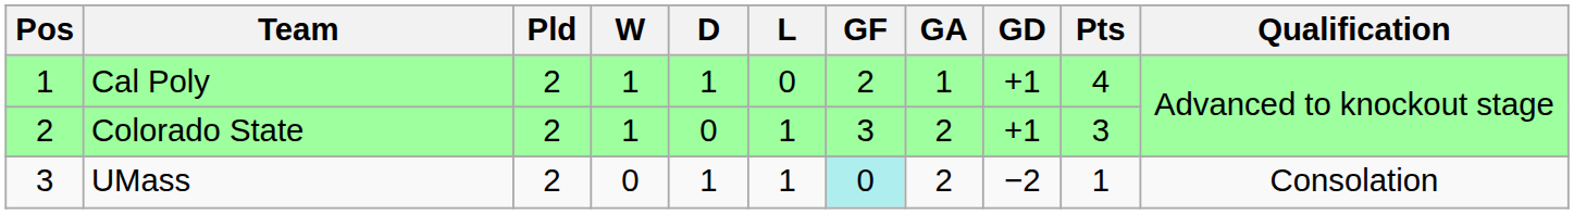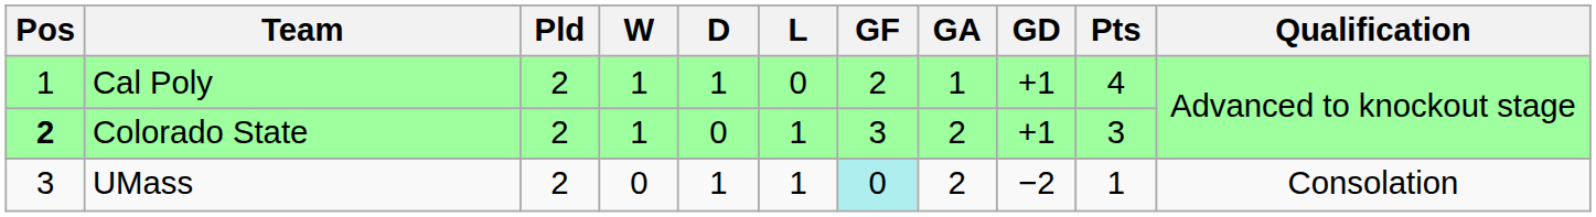Colorado State | Pos: normal -> bold
